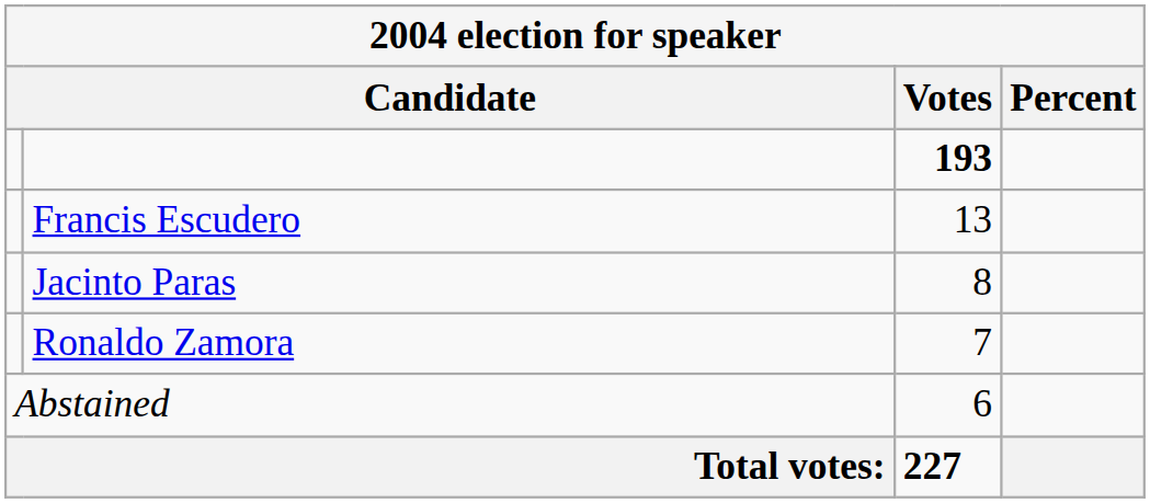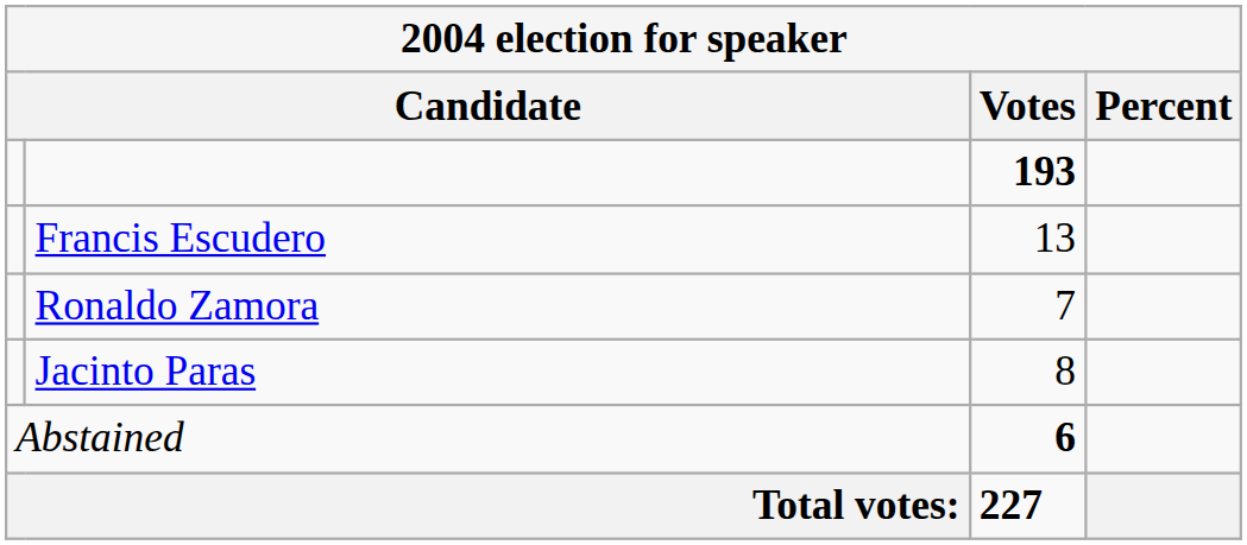rows swapped: Jacinto Paras <-> Ronaldo Zamora
Abstained | Votes: normal -> bold
